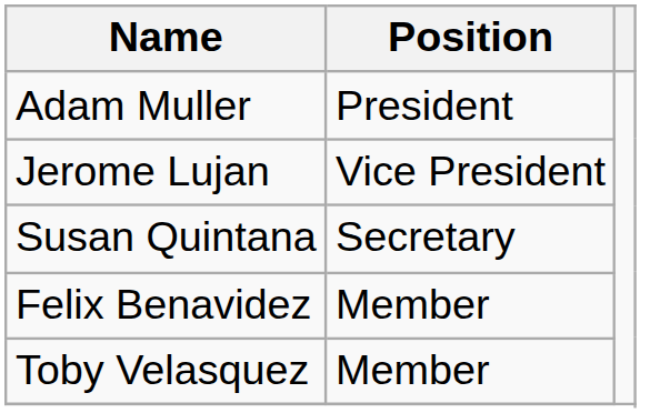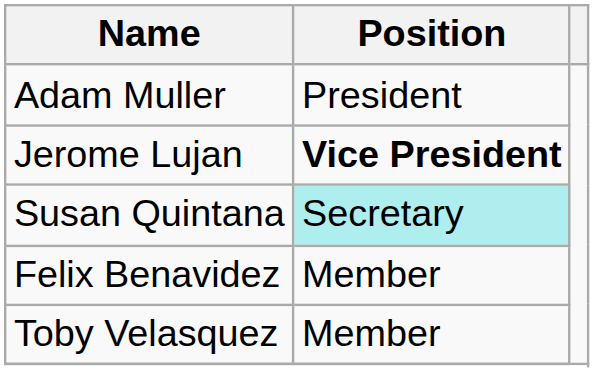Jerome Lujan | Position: normal -> bold
Susan Quintana | Position: no background -> paleturquoise background
